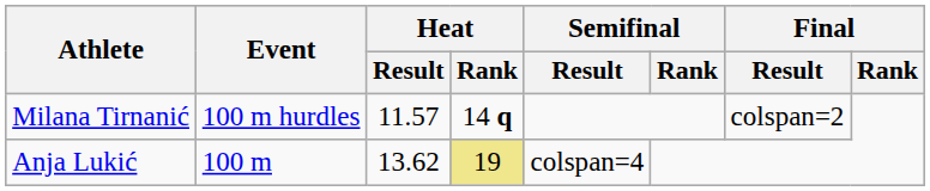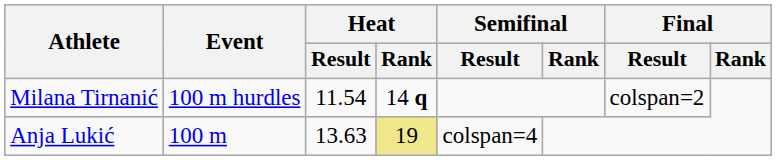Milana Tirnanić | Heat / Result: 11.57 -> 11.54
Anja Lukić | Heat / Result: 13.62 -> 13.63
